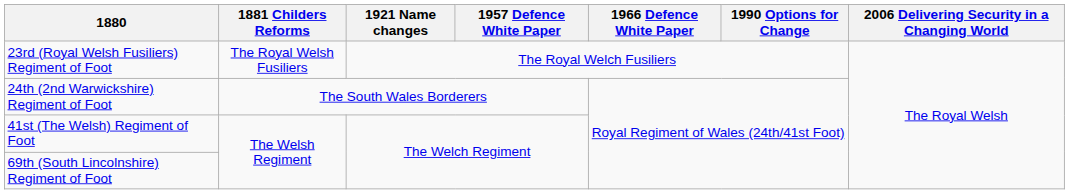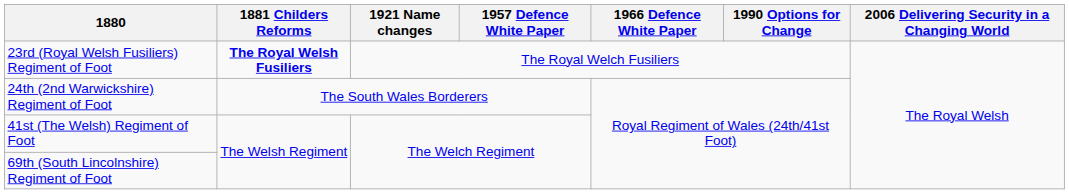23rd (Royal Welsh Fusiliers) Regiment of Foot | 1881 Childers Reforms: normal -> bold
